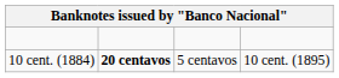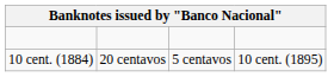10 cent. (1884) | column 2: bold -> normal
